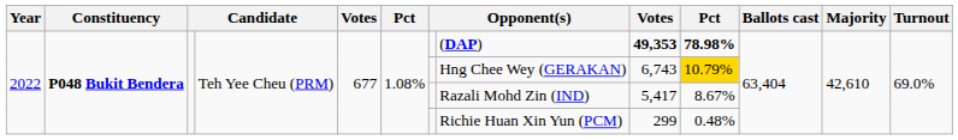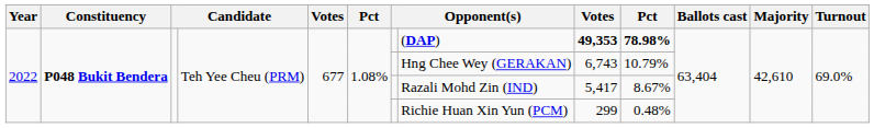row 3 | column 10: gold background -> no background
